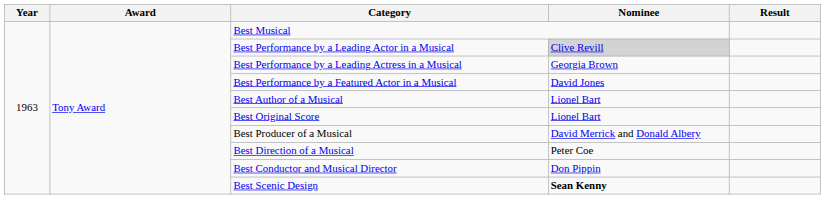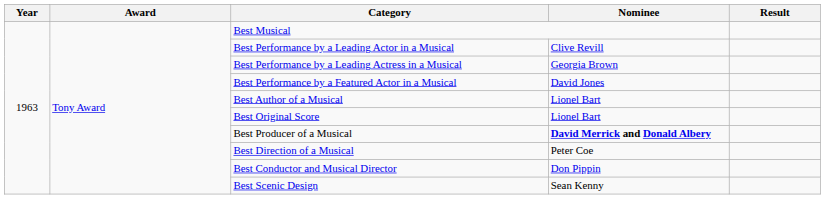Best Performance by a Leading Actor in a Musical | Nominee: lightgrey background -> no background
Best Producer of a Musical | Nominee: normal -> bold
Best Scenic Design | Nominee: bold -> normal
